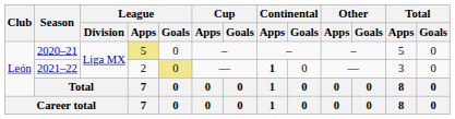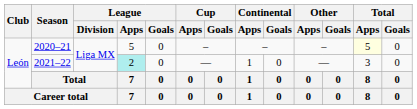2020–21 | League / Apps: khaki background -> no background
2020–21 | Total / Apps: no background -> lightyellow background
2021–22 | League / Apps: no background -> paleturquoise background
2021–22 | League / Goals: khaki background -> no background
2021–22 | Continental / Apps: bold -> normal
